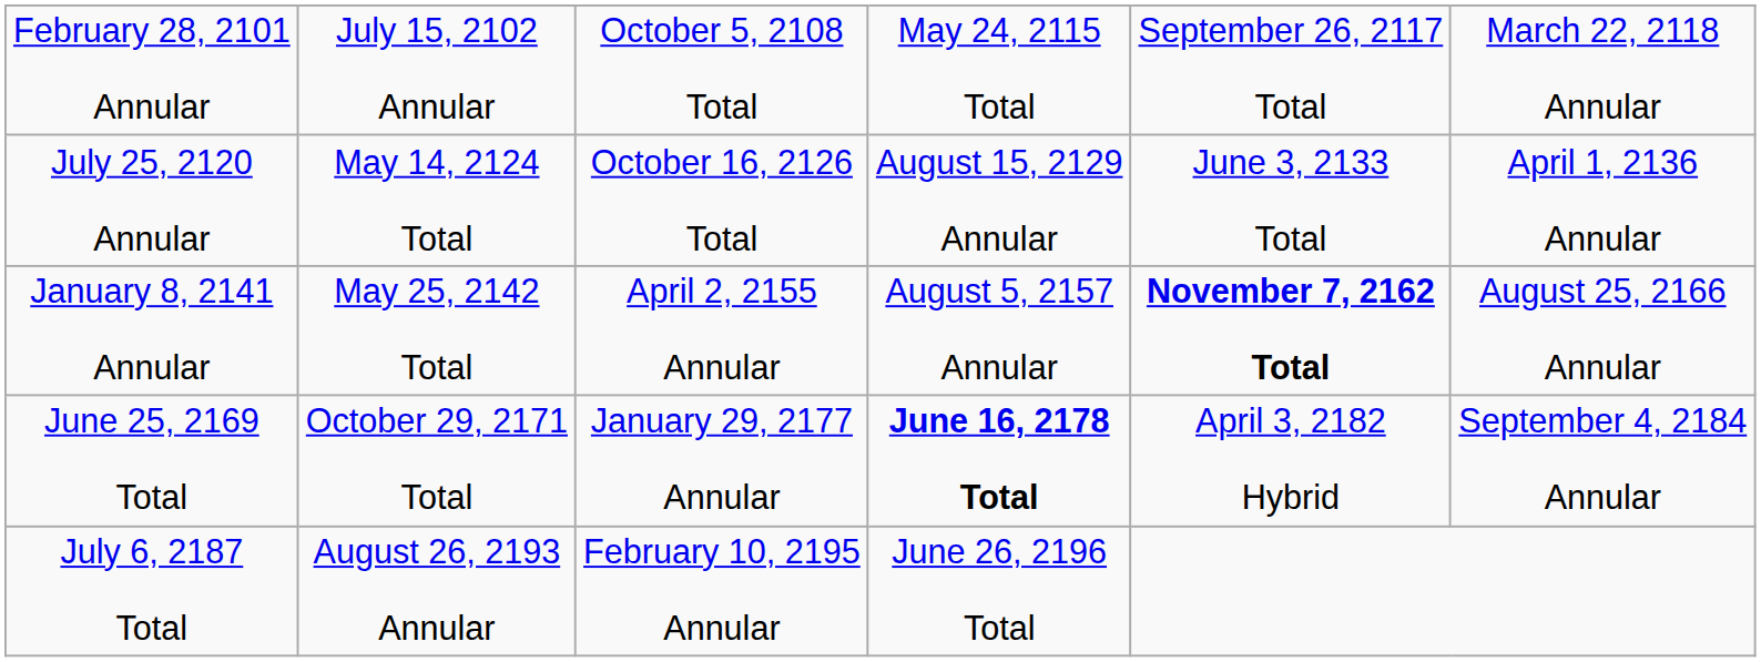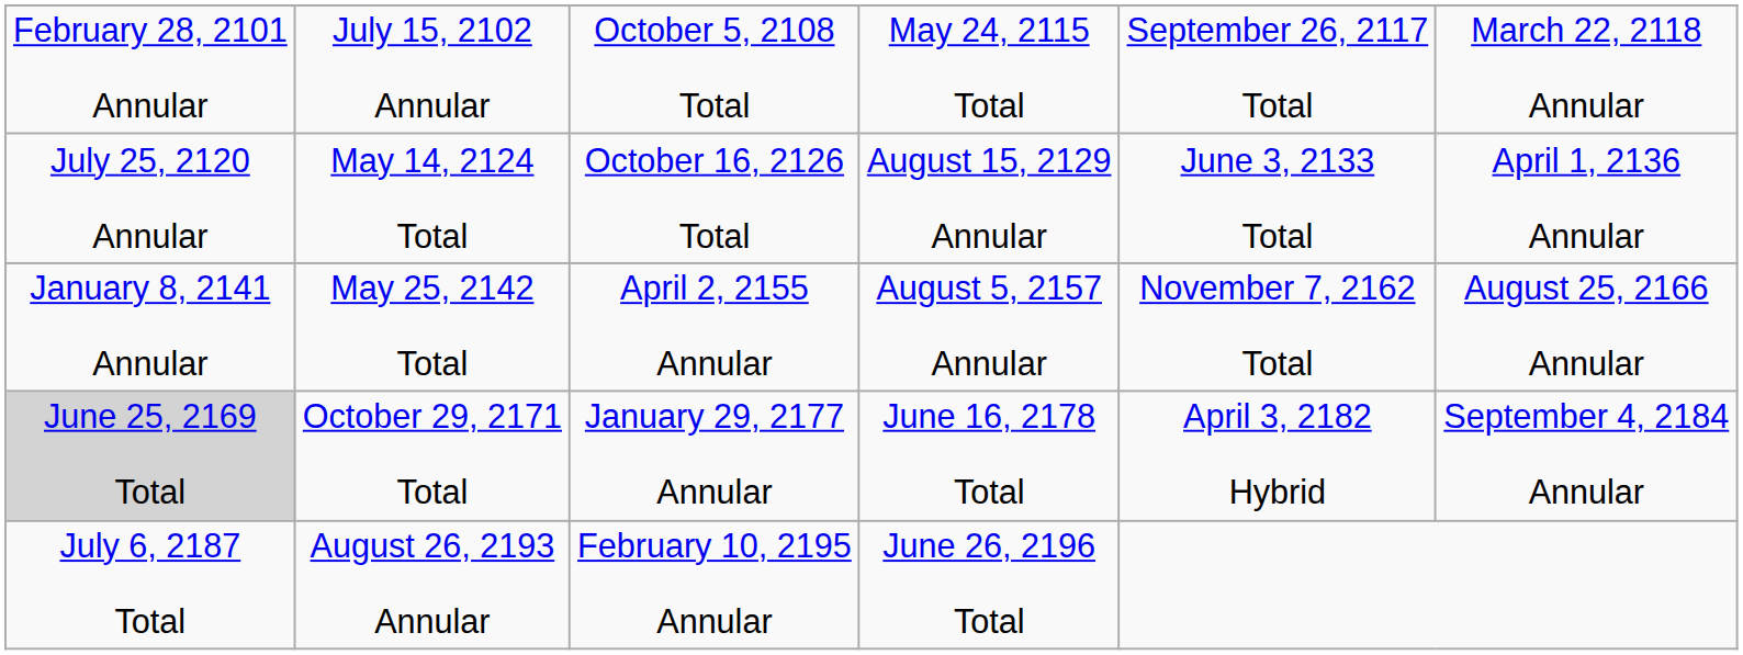row 3 | column 5: bold -> normal
row 4 | column 1: no background -> lightgrey background
row 4 | column 4: bold -> normal
